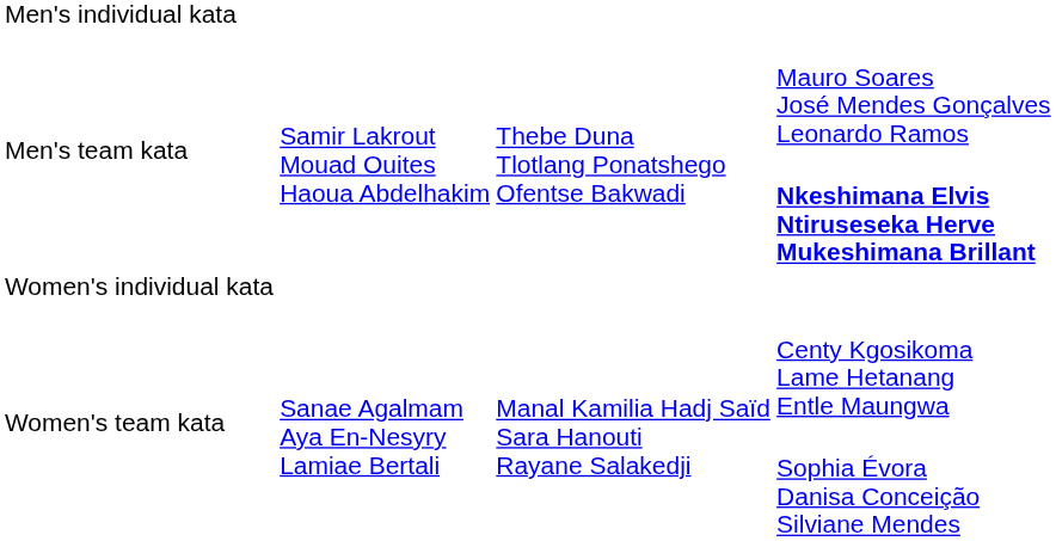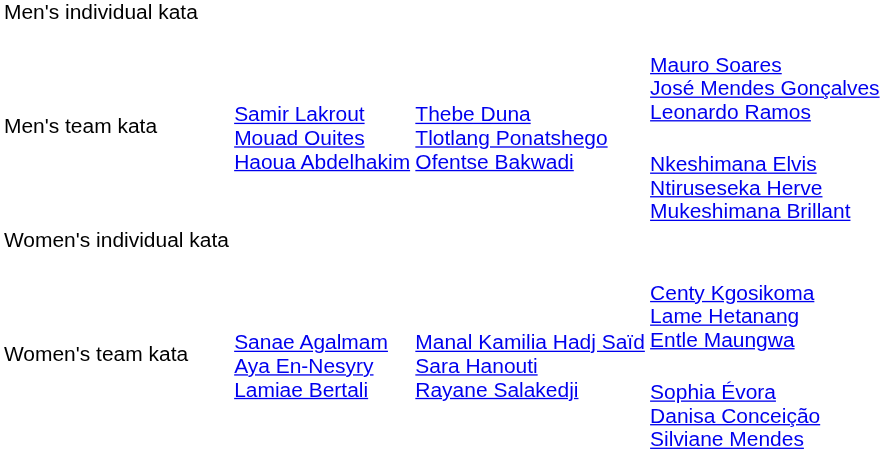Nkeshimana Elvis Ntiruseseka Herve Mukeshimana Brillant | column 4: bold -> normal
